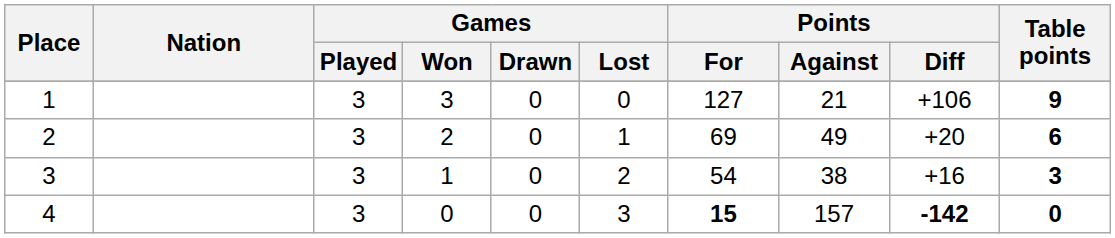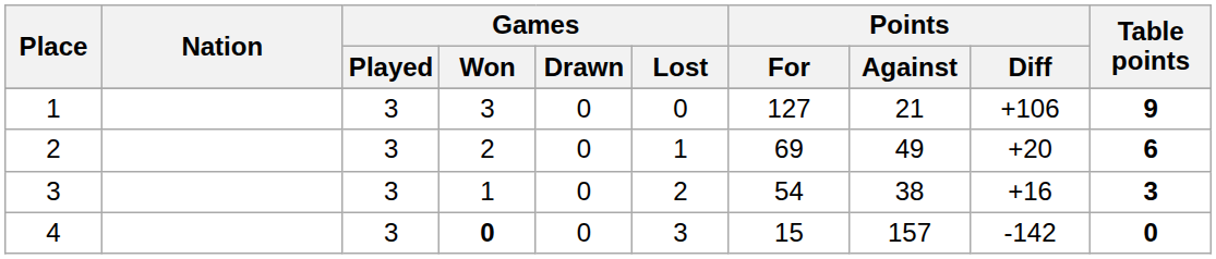4 | Games / Won: normal -> bold
4 | Points / For: bold -> normal
4 | Points / Diff: bold -> normal
